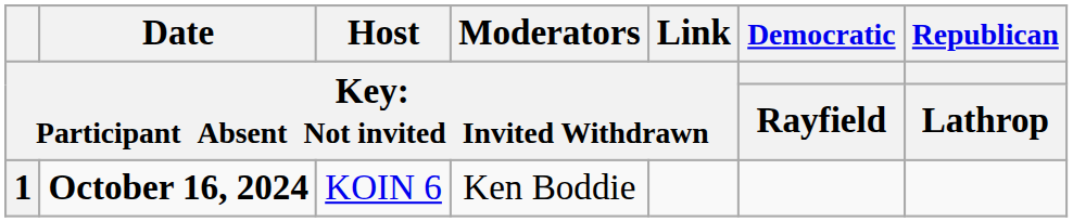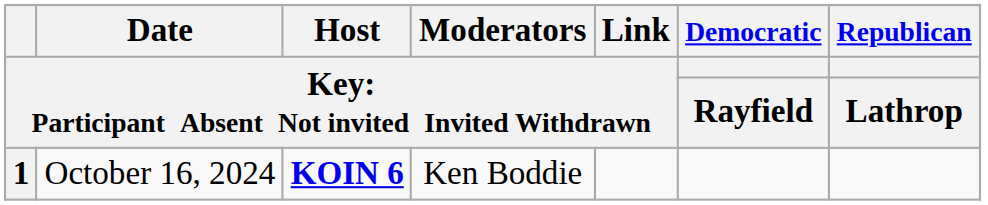1 | column 2: bold -> normal
1 | column 3: normal -> bold
